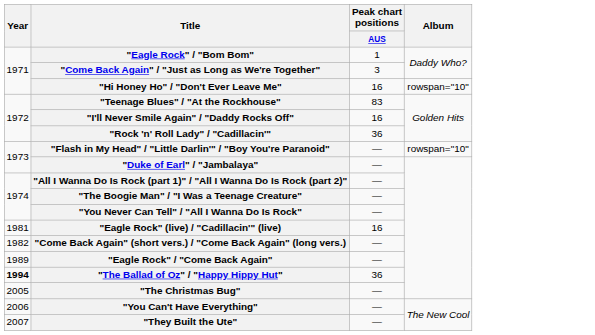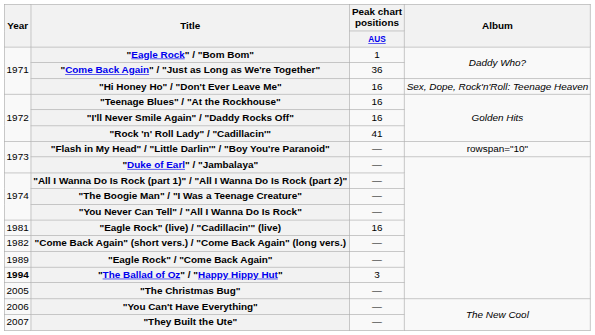"Come Back Again" / "Just as Long as We're Together" | Peak chart positions / AUS: 3 -> 36
"Hi Honey Ho" / "Don't Ever Leave Me" | Album: rowspan="10" -> Sex, Dope, Rock'n'Roll: Teenage Heaven
"Teenage Blues" / "At the Rockhouse" | Peak chart positions / AUS: 83 -> 16
"Rock 'n' Roll Lady" / "Cadillacin'" | Peak chart positions / AUS: 36 -> 41
"The Ballad of Oz" / "Happy Hippy Hut" | Peak chart positions / AUS: 36 -> 3
